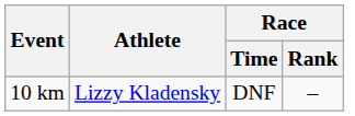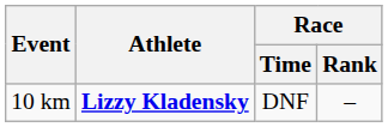10 km | Athlete: normal -> bold
